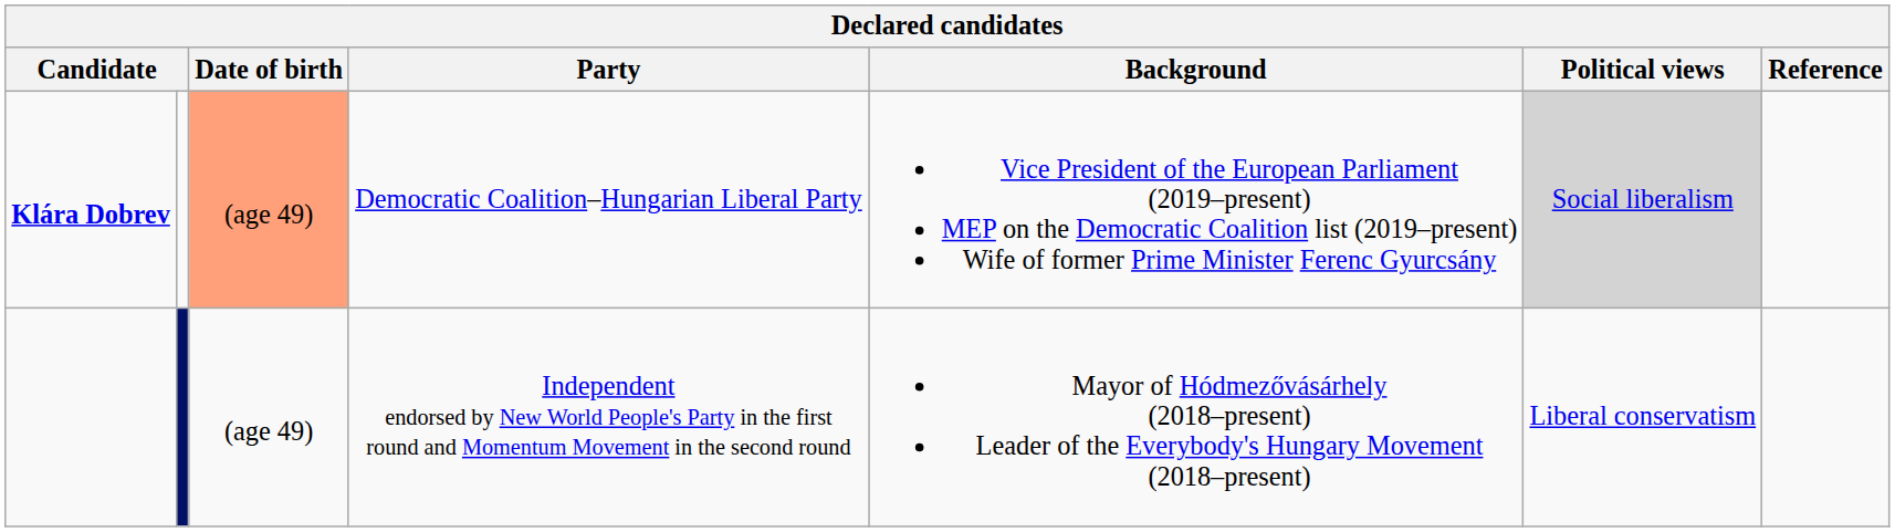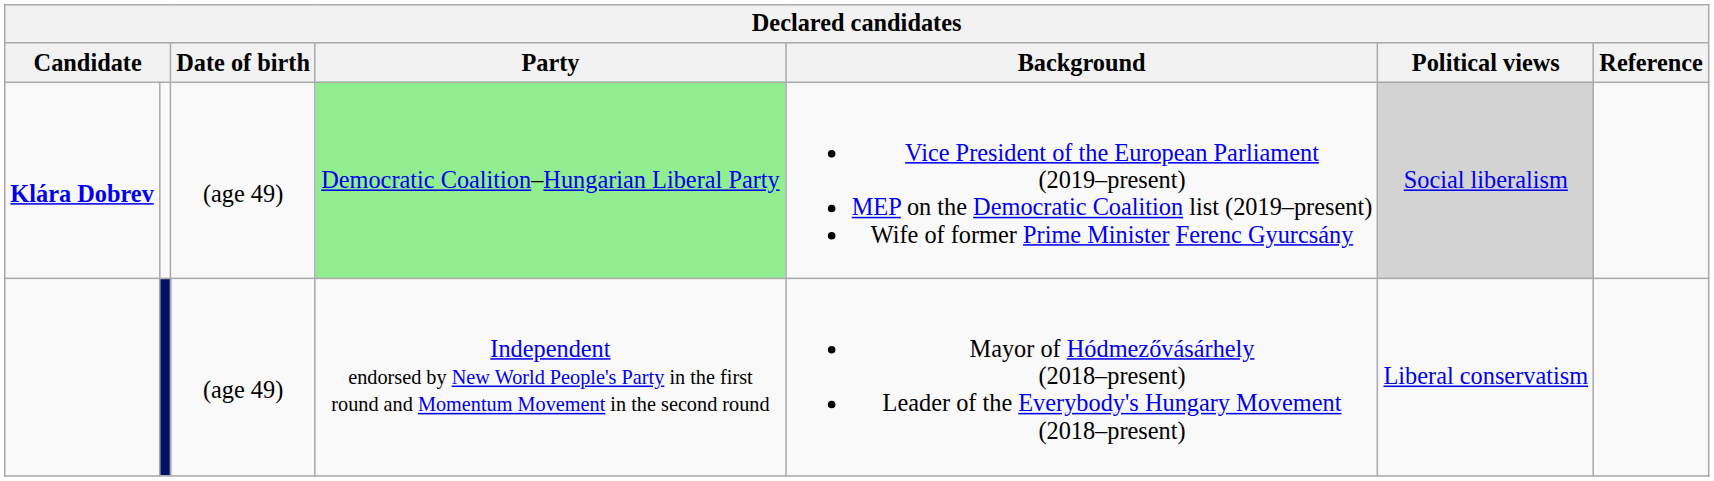Klára Dobrev | Date of birth: lightsalmon background -> no background
Klára Dobrev | Party: no background -> lightgreen background
